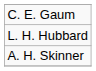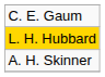row 2 | column 1: no background -> gold background
